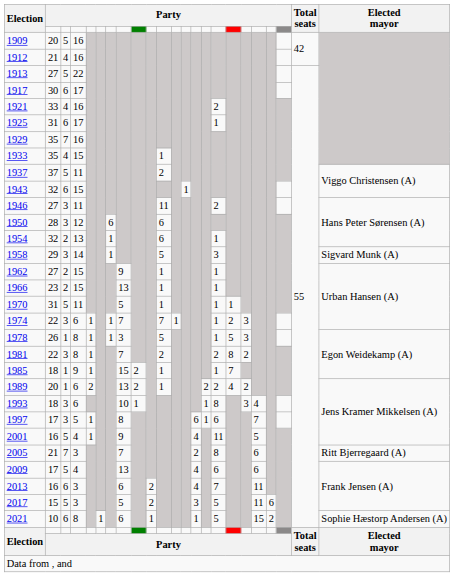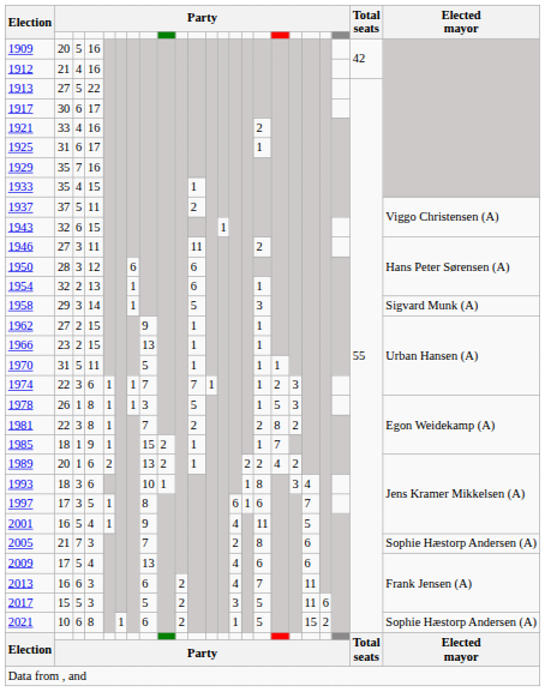2005 | Elected mayor: Ritt Bjerregaard (A) -> Sophie Hæstorp Andersen (A)
2021 | column 10: 1 -> 2
